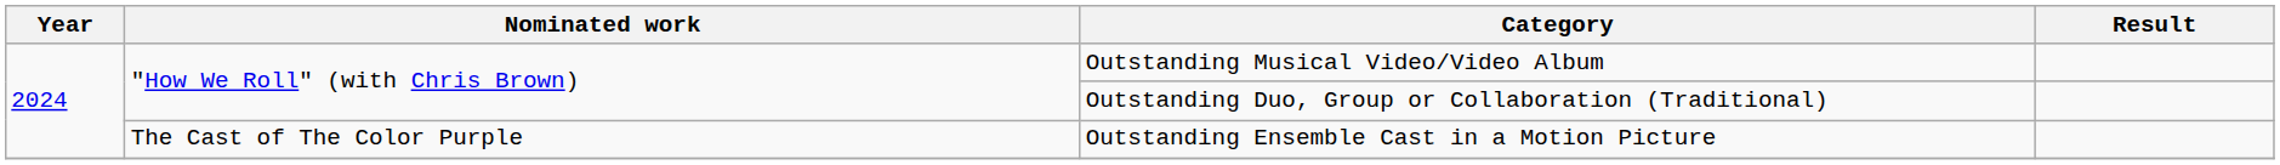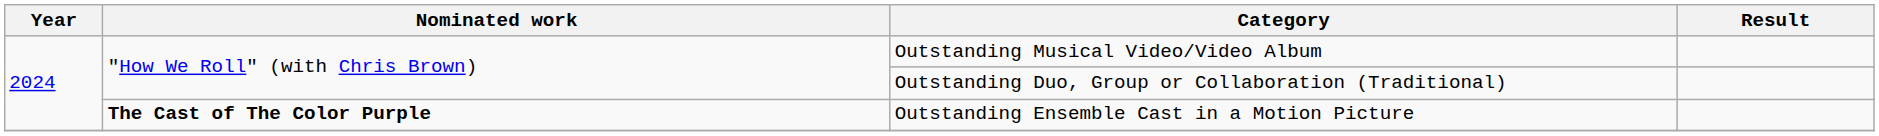Outstanding Ensemble Cast in a Motion Picture | Nominated work: normal -> bold
